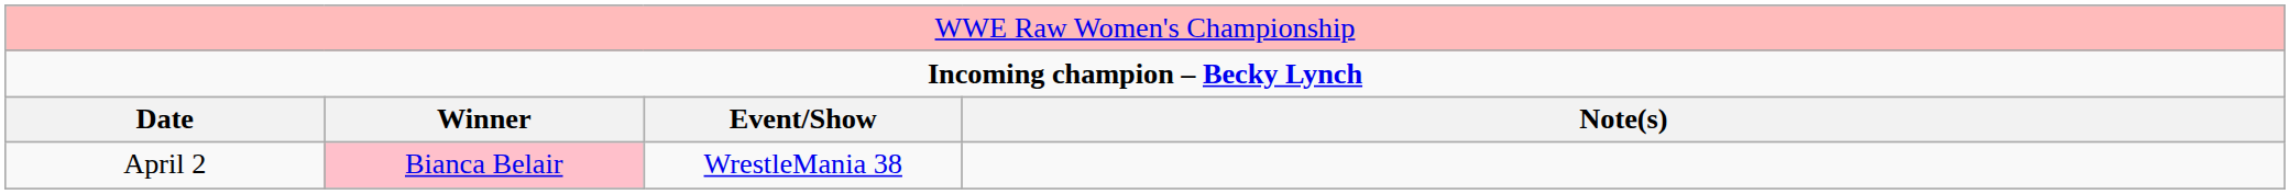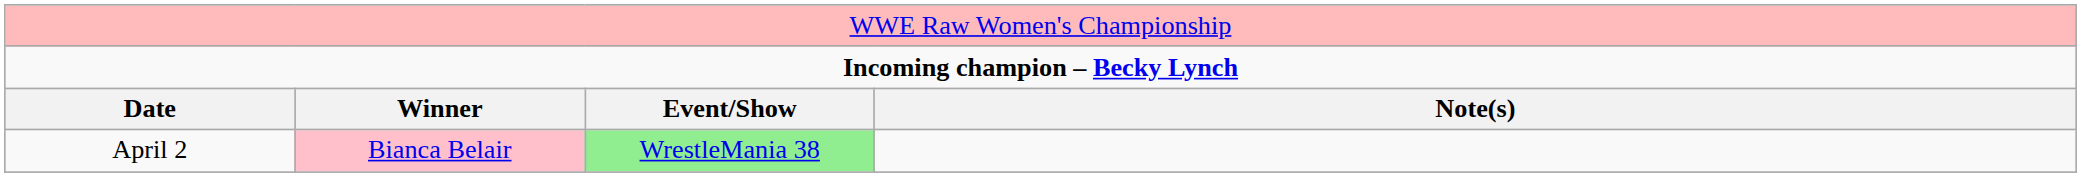April 2 | column 3: no background -> lightgreen background
